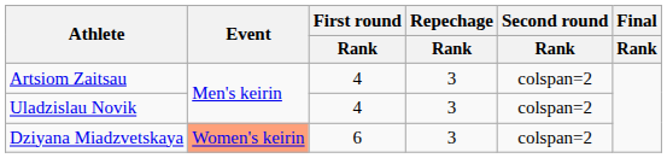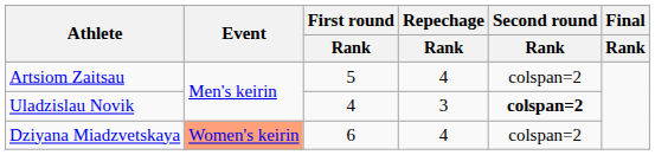Artsiom Zaitsau | First round / Rank: 4 -> 5
Artsiom Zaitsau | Repechage / Rank: 3 -> 4
Uladzislau Novik | Second round / Rank: normal -> bold
Dziyana Miadzvetskaya | Repechage / Rank: 3 -> 4
